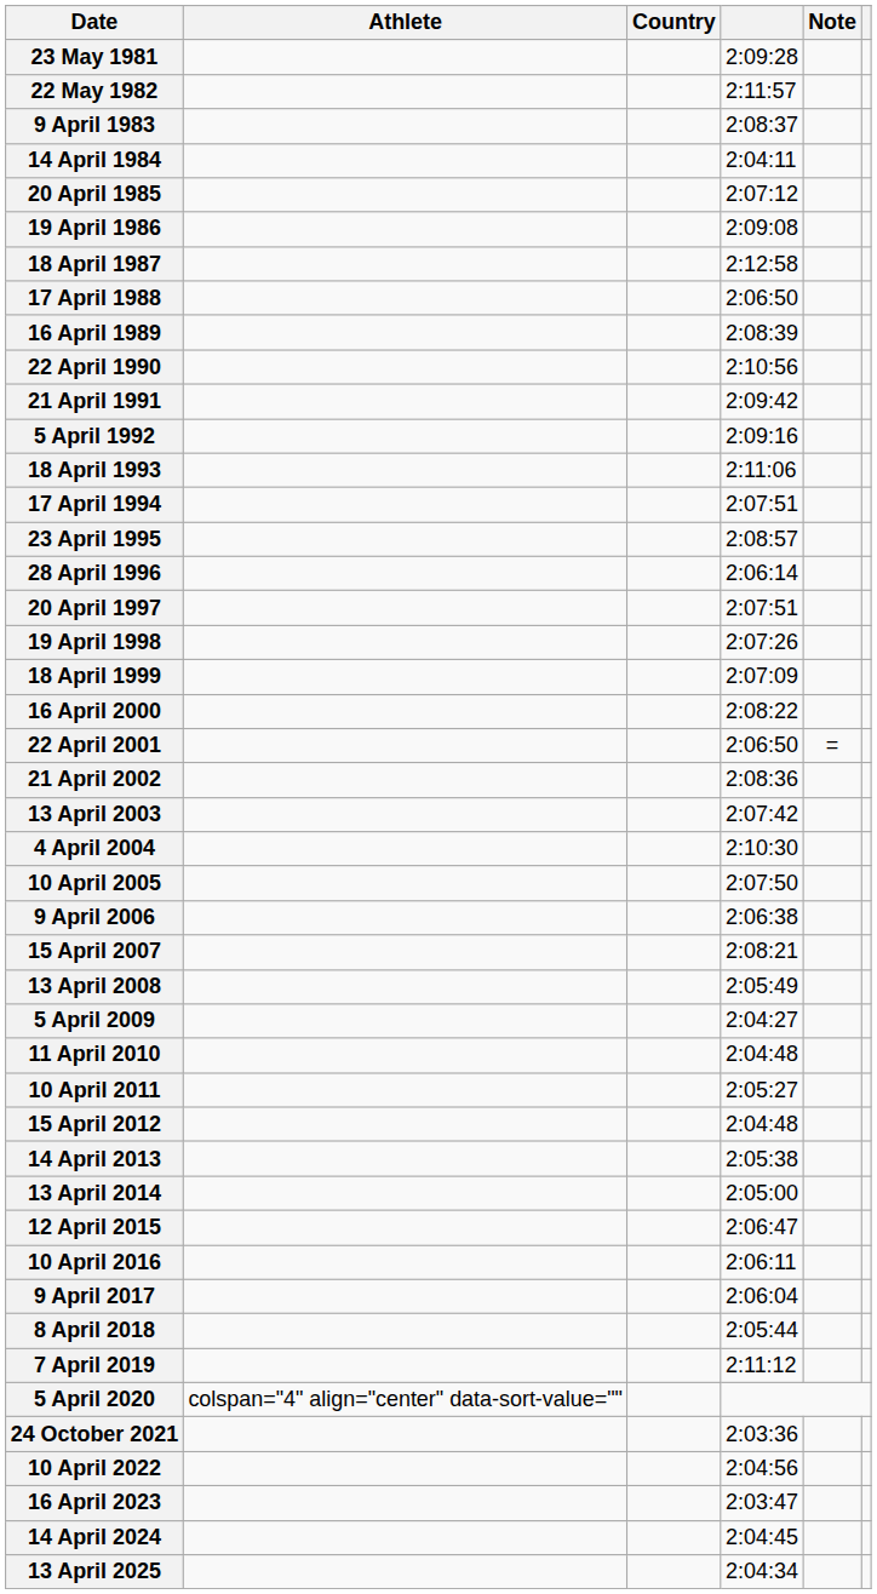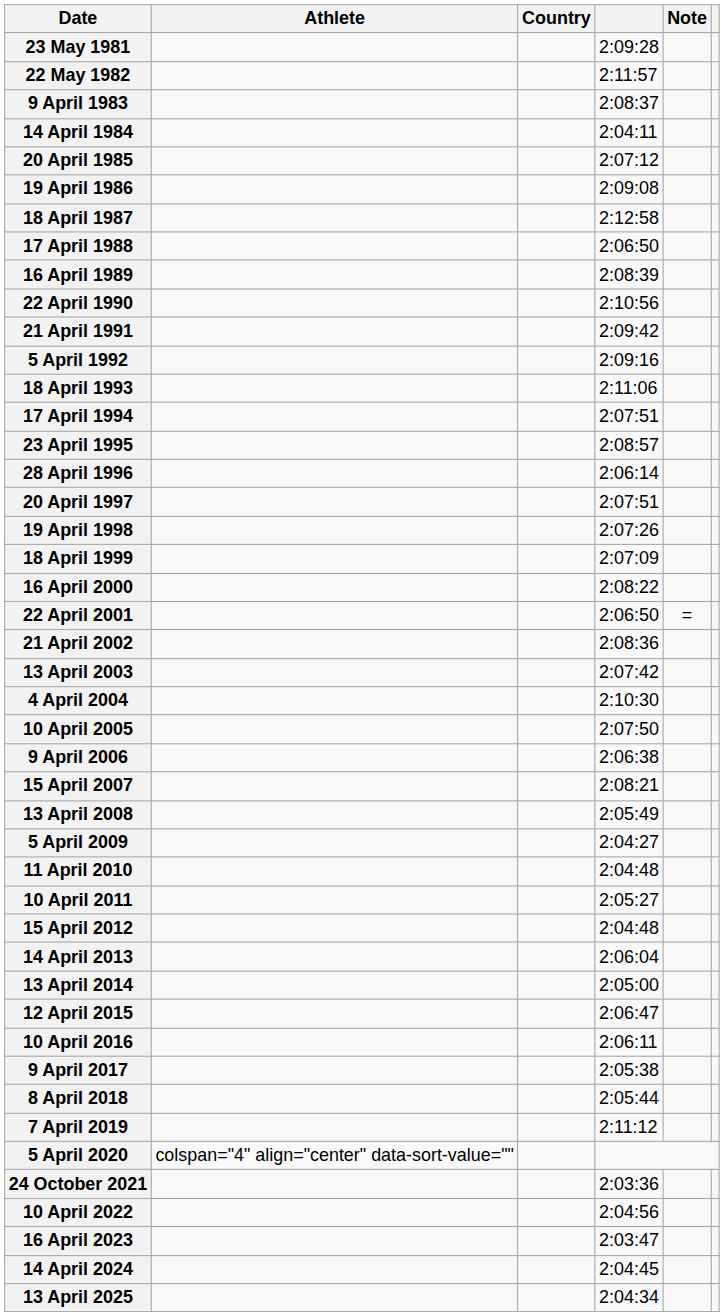14 April 2013 | column 4: 2:05:38 -> 2:06:04
9 April 2017 | column 4: 2:06:04 -> 2:05:38
